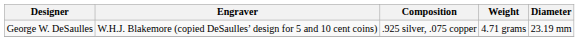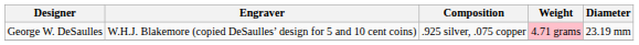George W. DeSaulles | Weight: no background -> pink background
